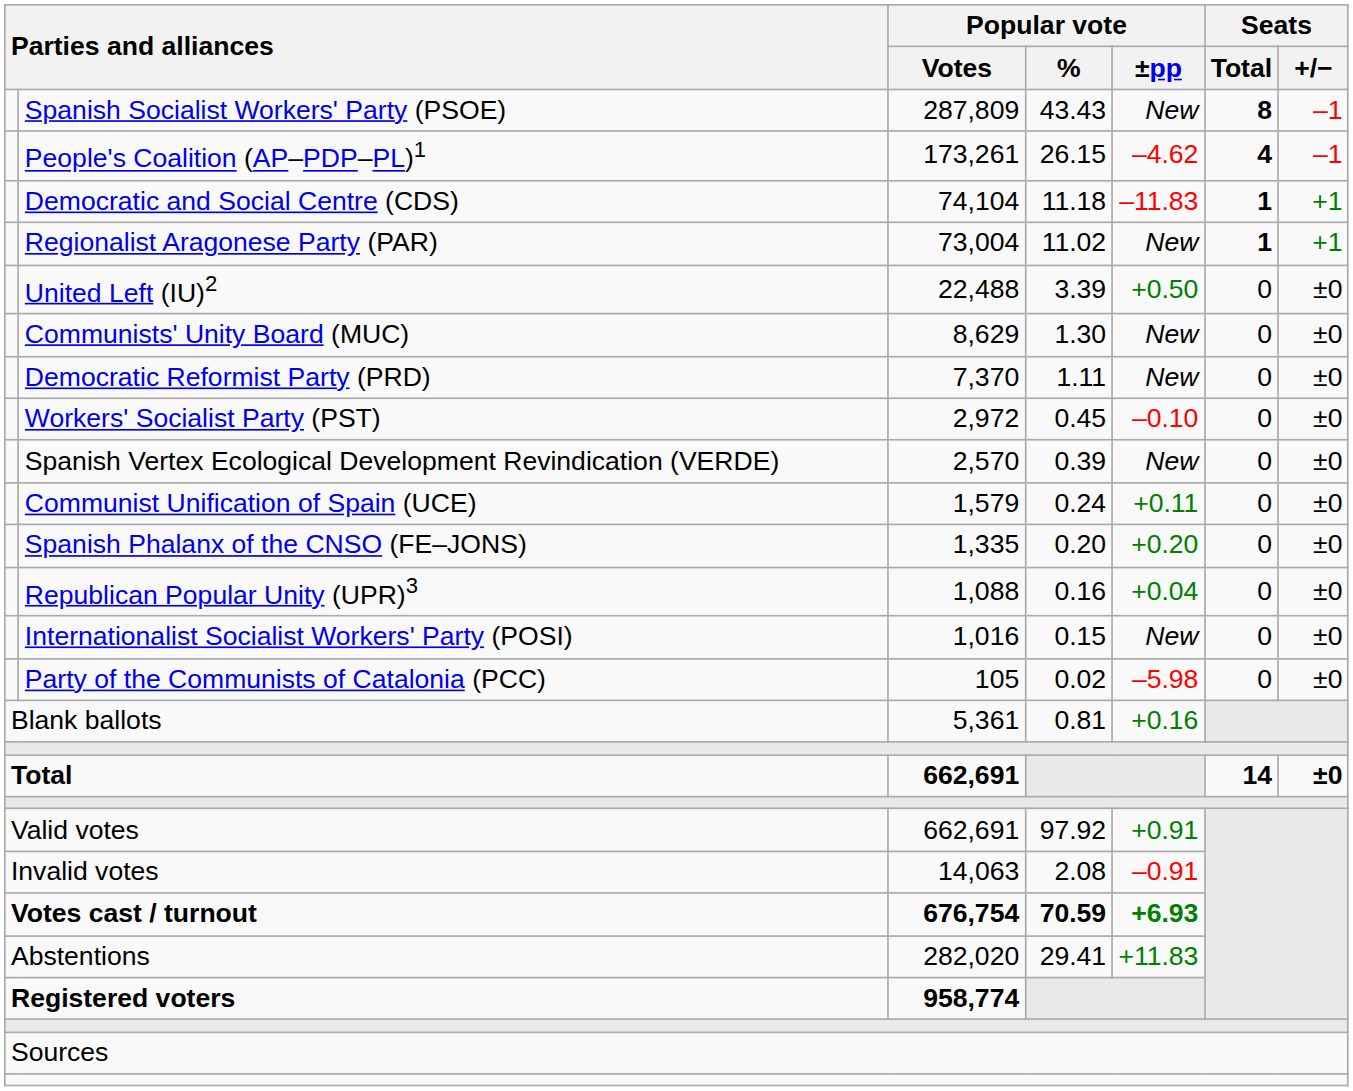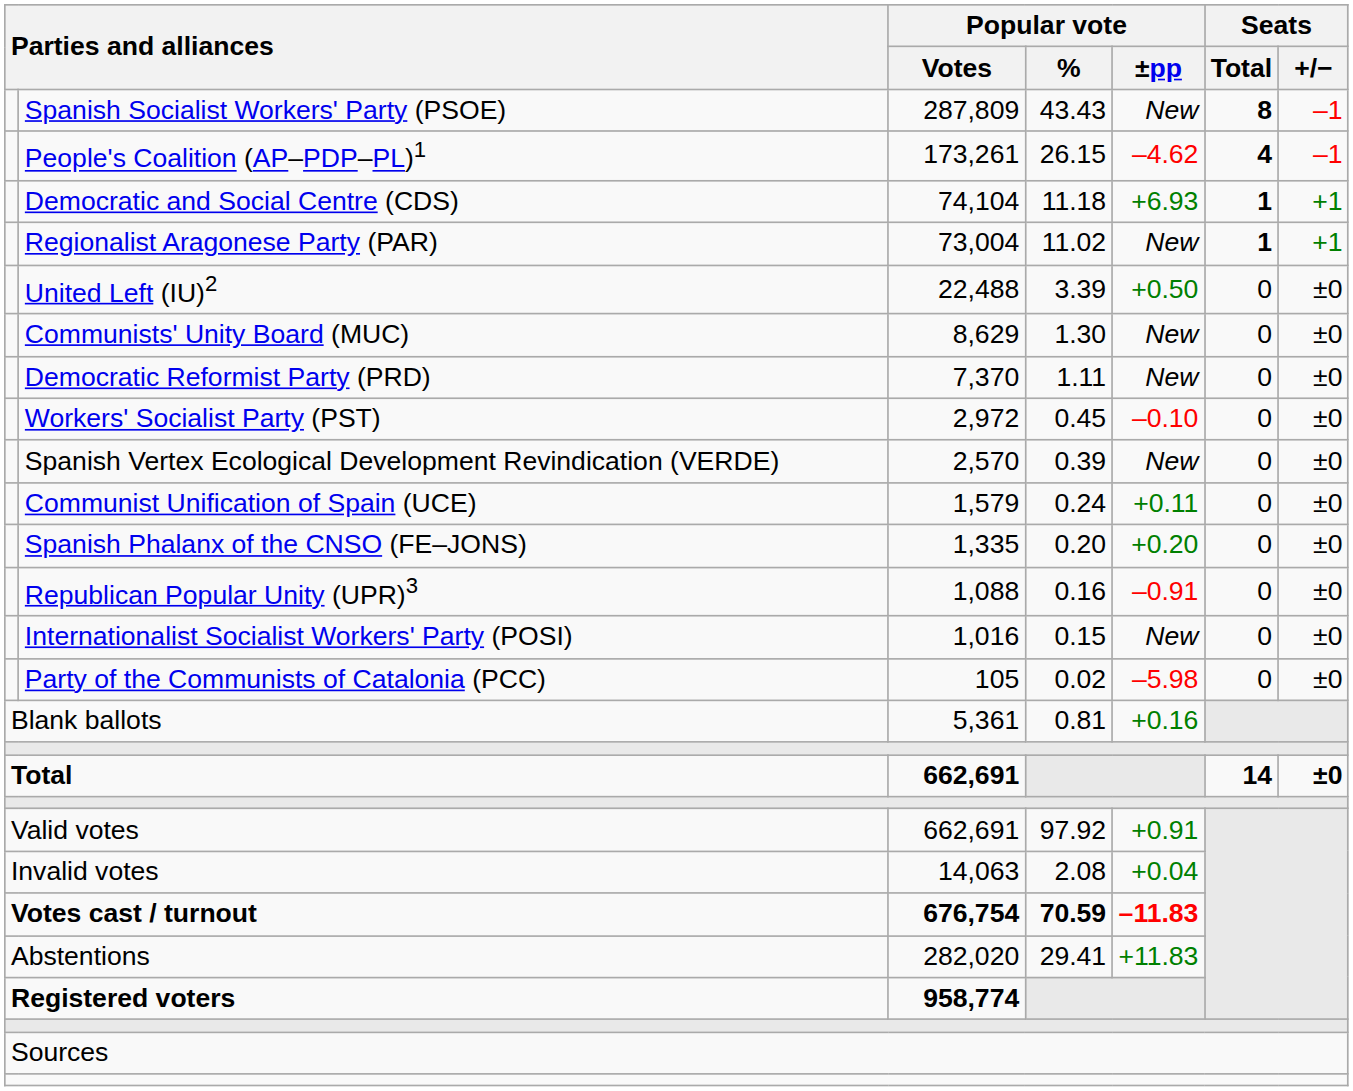Democratic and Social Centre (CDS) | Popular vote / ±pp: –11.83 -> +6.93
Republican Popular Unity (UPR)3 | Popular vote / ±pp: +0.04 -> –0.91
Invalid votes | Popular vote / ±pp: –0.91 -> +0.04
Votes cast / turnout | Popular vote / ±pp: +6.93 -> –11.83
